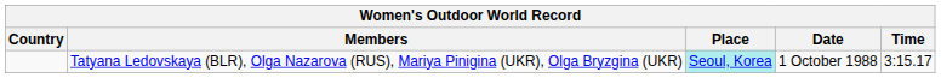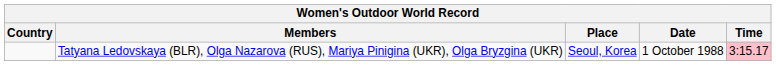row 3 | Place: paleturquoise background -> no background
row 3 | Time: no background -> pink background
